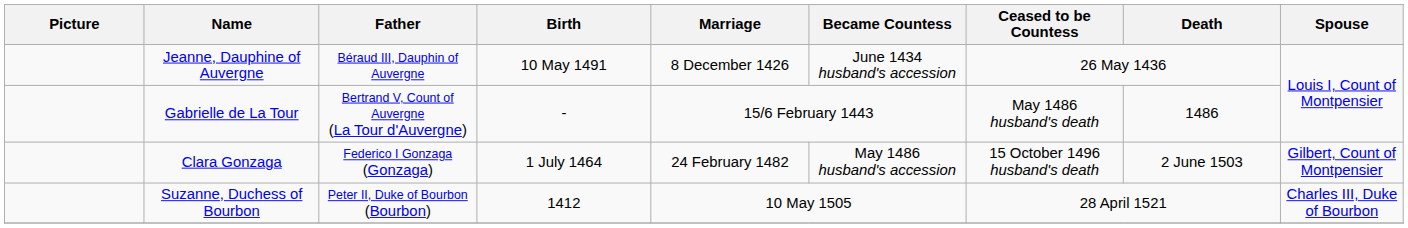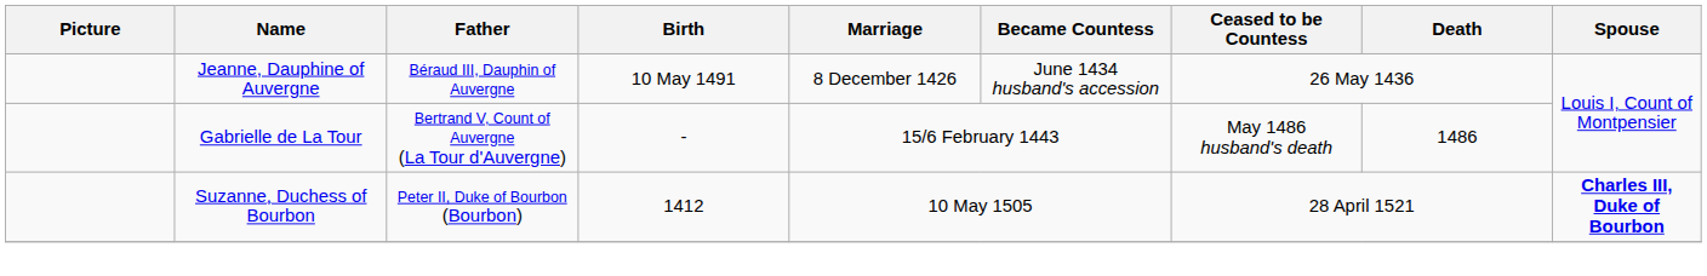- row: Clara Gonzaga | Federico I Gonzaga (Gonzaga) | 1 July 1464 | 24 February 1482 | May 1486 husband's accession | 15 October 1496 husband's death | 2 June 1503 | Gilbert, Count of Montpensier
Suzanne, Duchess of Bourbon | Spouse: normal -> bold
